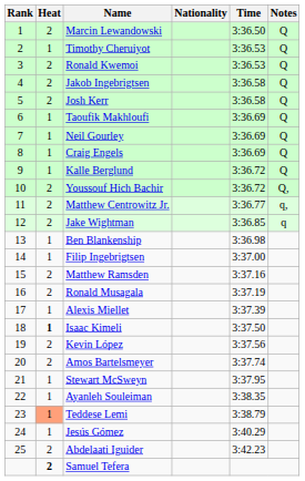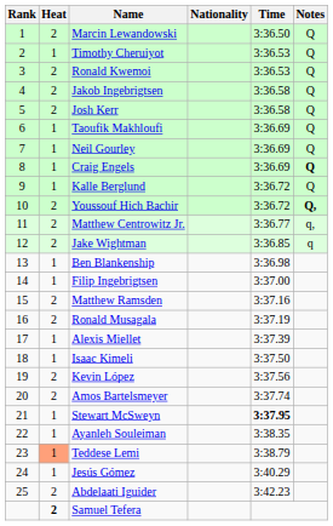Craig Engels | Notes: normal -> bold
Youssouf Hich Bachir | Notes: normal -> bold
Isaac Kimeli | Heat: bold -> normal
Stewart McSweyn | Time: normal -> bold
